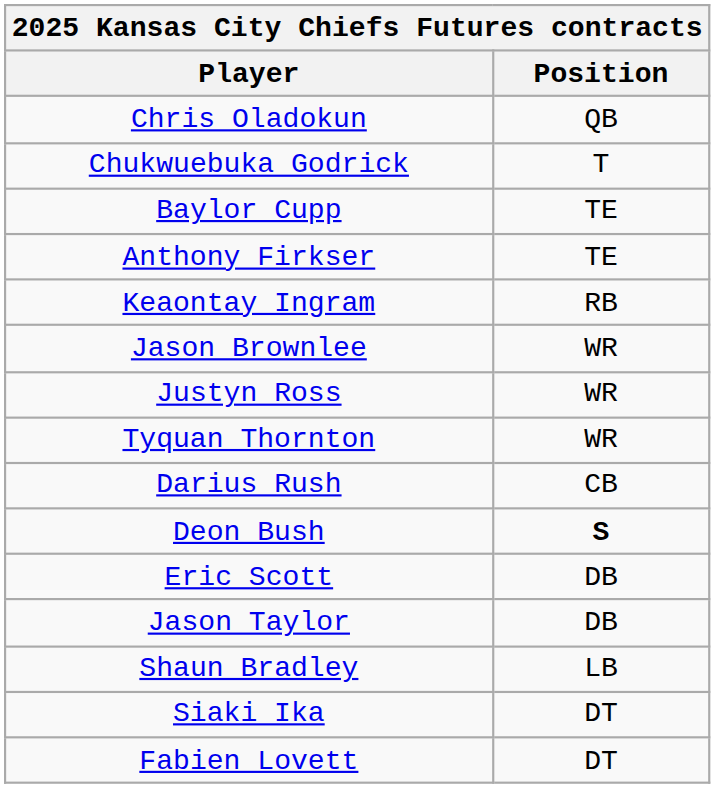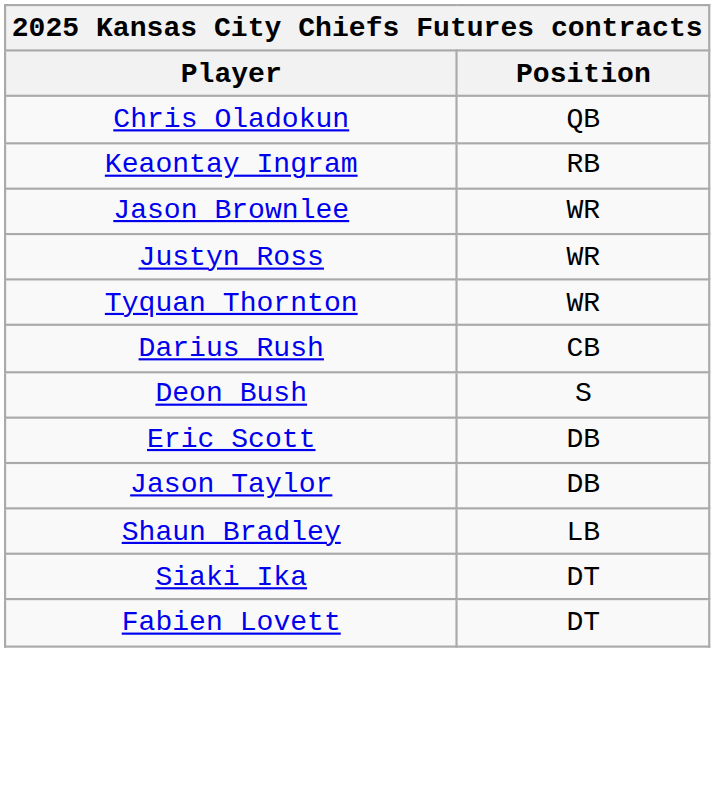- row: Chukwuebuka Godrick | T
- row: Baylor Cupp | TE
- row: Anthony Firkser | TE
Deon Bush | Position: bold -> normal
